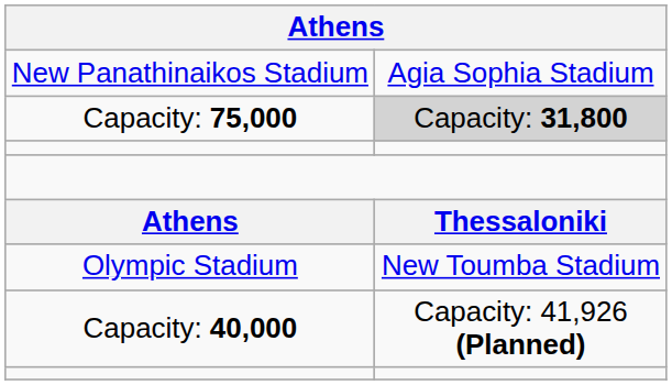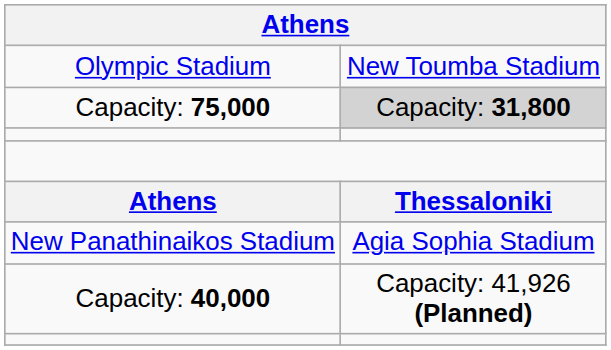row 2 | column 1: New Panathinaikos Stadium -> Olympic Stadium
row 2 | column 2: Agia Sophia Stadium -> New Toumba Stadium
row 7 | column 1: Olympic Stadium -> New Panathinaikos Stadium
row 7 | column 2: New Toumba Stadium -> Agia Sophia Stadium
